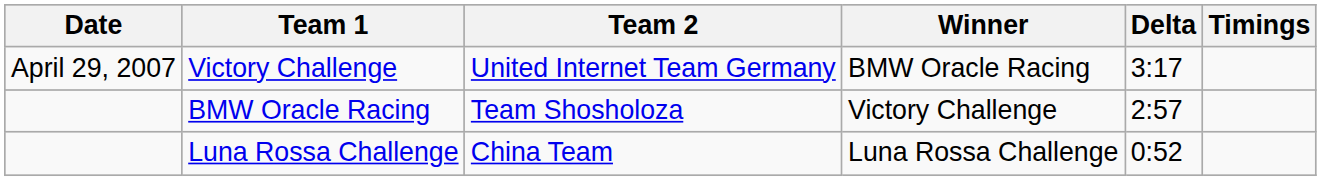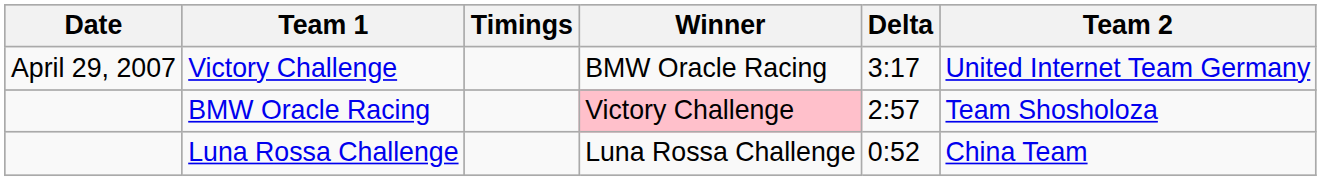columns swapped: Team 2 <-> Timings
row 3 | Winner: no background -> pink background
